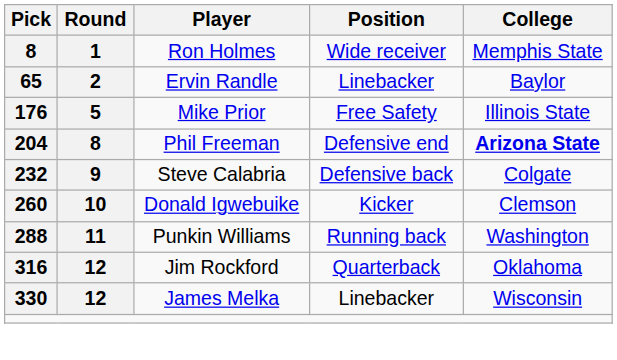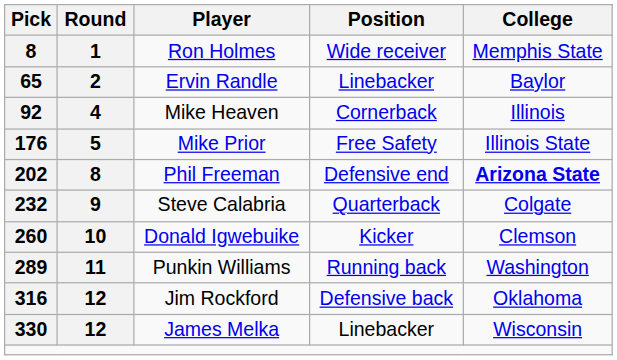+ row: 92 | 4 | Mike Heaven | Cornerback | Illinois
Phil Freeman | Pick: 204 -> 202
Steve Calabria | Position: Defensive back -> Quarterback
Punkin Williams | Pick: 288 -> 289
Jim Rockford | Position: Quarterback -> Defensive back
